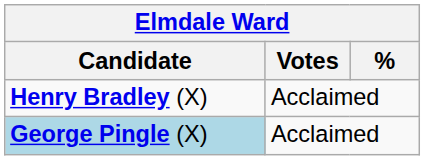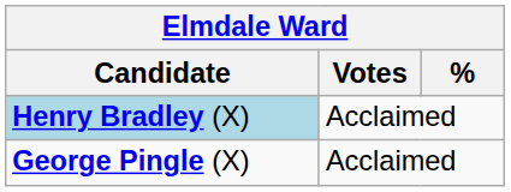Henry Bradley (X) | Candidate: no background -> lightblue background
George Pingle (X) | Candidate: lightblue background -> no background
